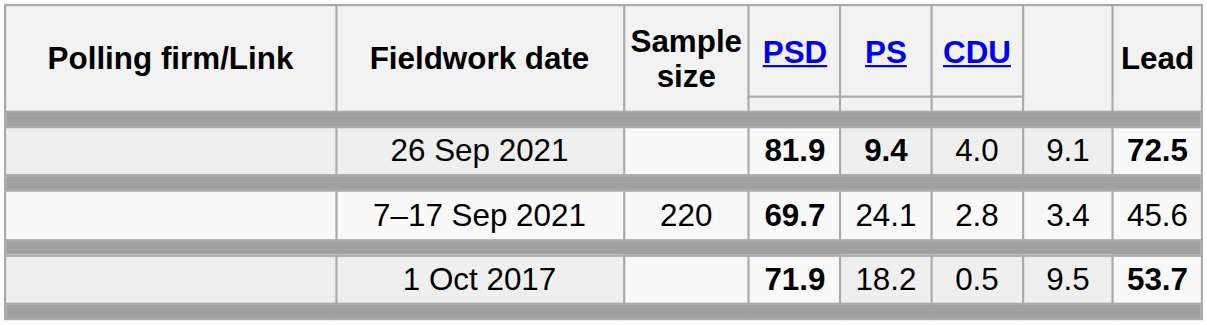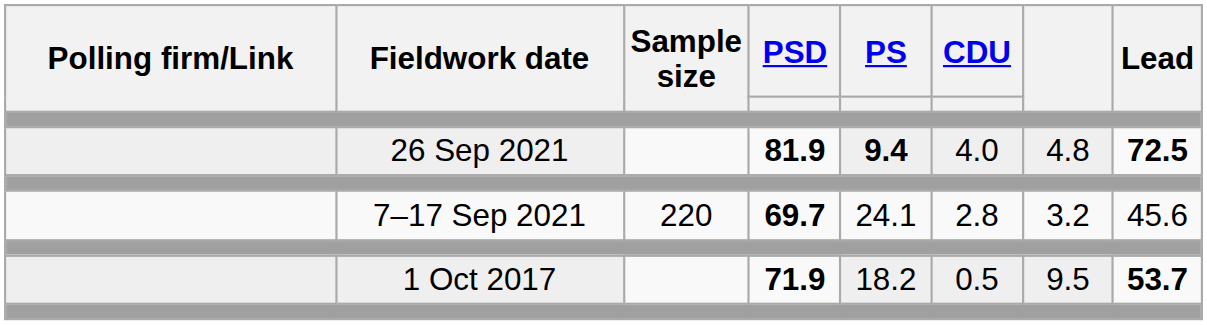26 Sep 2021 | column 7: 9.1 -> 4.8
7–17 Sep 2021 | column 7: 3.4 -> 3.2
